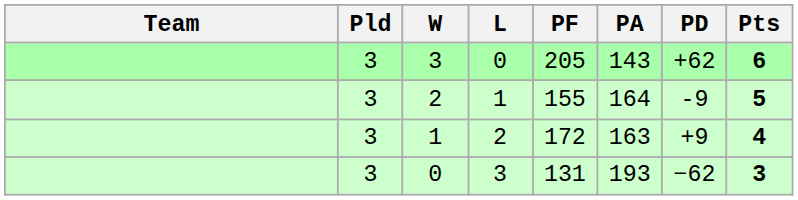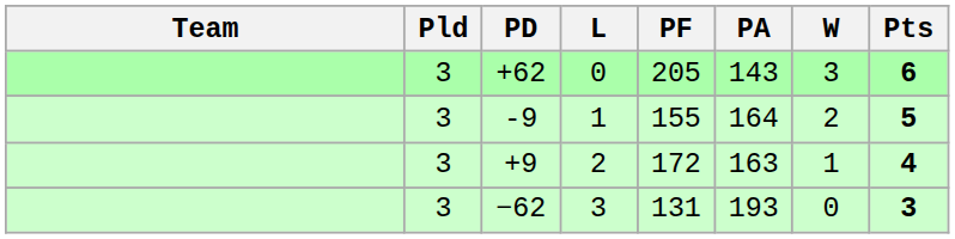columns swapped: W <-> PD
